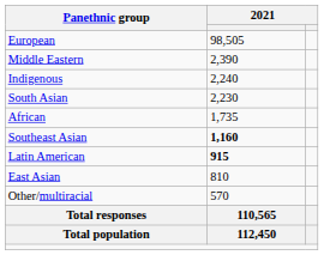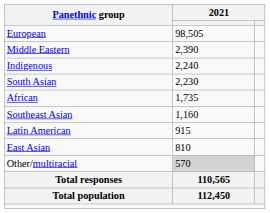Southeast Asian | column 2: bold -> normal
Latin American | column 2: bold -> normal
Other/multiracial | column 2: no background -> lightgrey background
